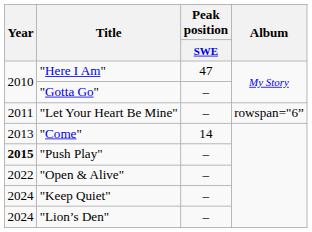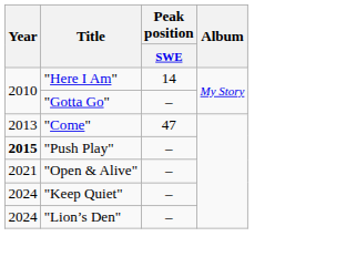"Here I Am" | Peak position / SWE: 47 -> 14
- row: 2011 | "Let Your Heart Be Mine" | – | rowspan="6”
"Come" | Peak position / SWE: 14 -> 47
"Open & Alive" | Year: 2022 -> 2021
